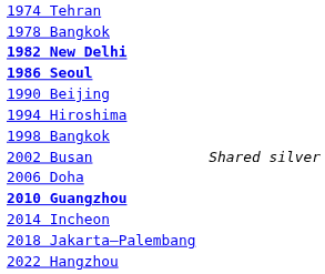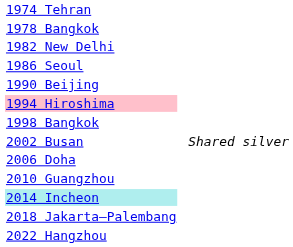1982 New Delhi | column 1: bold -> normal
1986 Seoul | column 1: bold -> normal
1994 Hiroshima | column 1: no background -> pink background
2010 Guangzhou | column 1: bold -> normal
2014 Incheon | column 1: no background -> paleturquoise background
